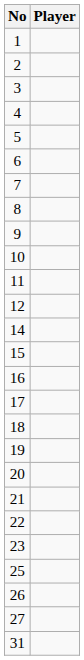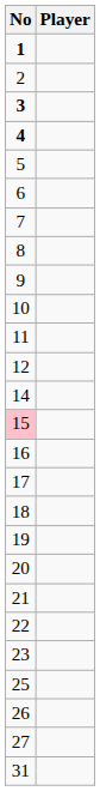1 | No: normal -> bold
3 | No: normal -> bold
4 | No: normal -> bold
15 | No: no background -> pink background
